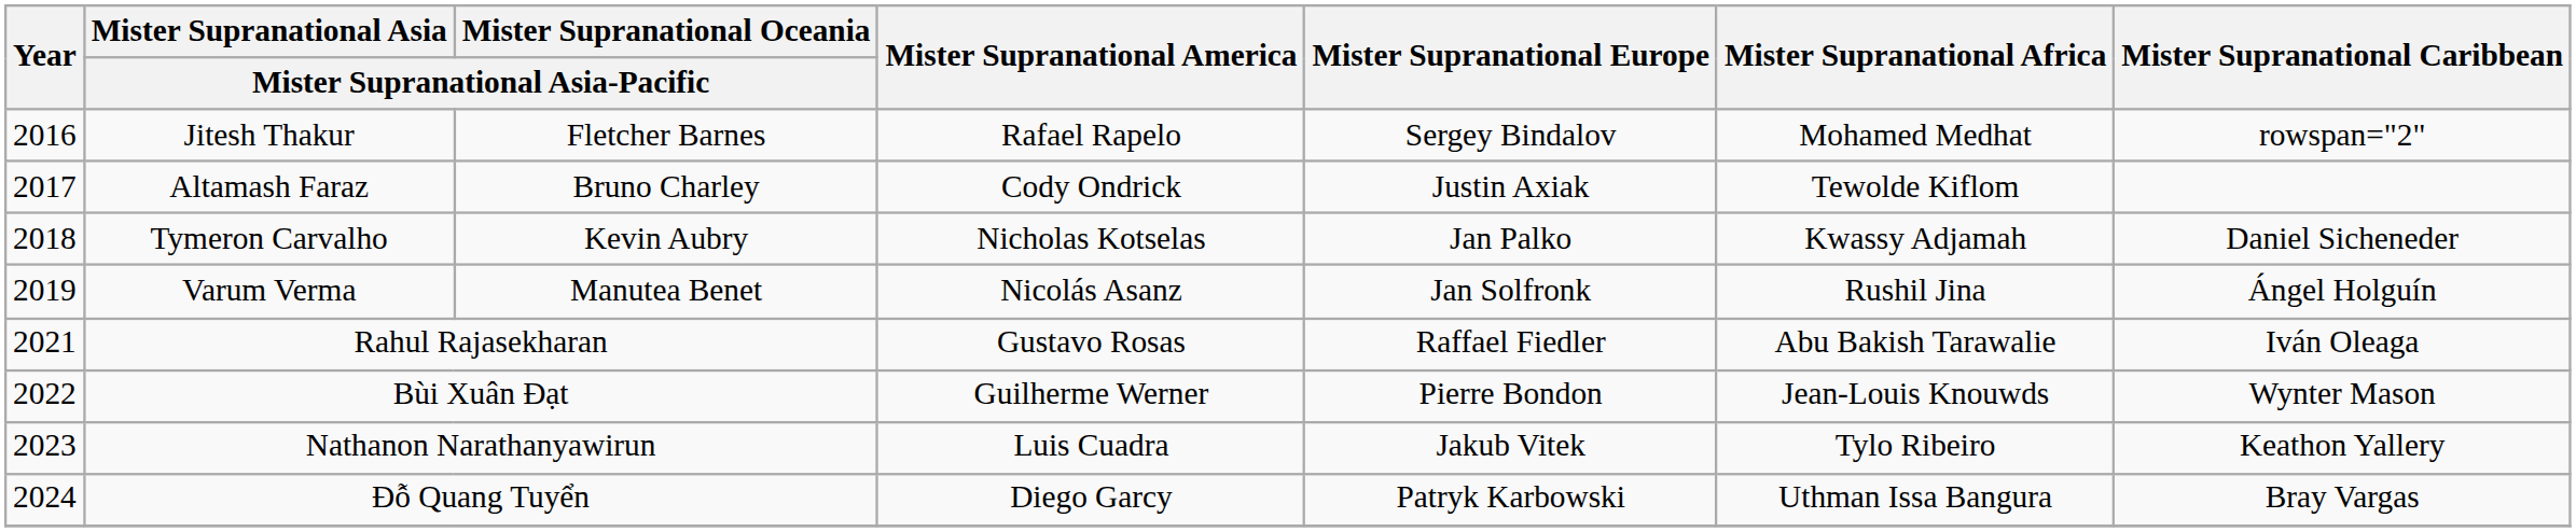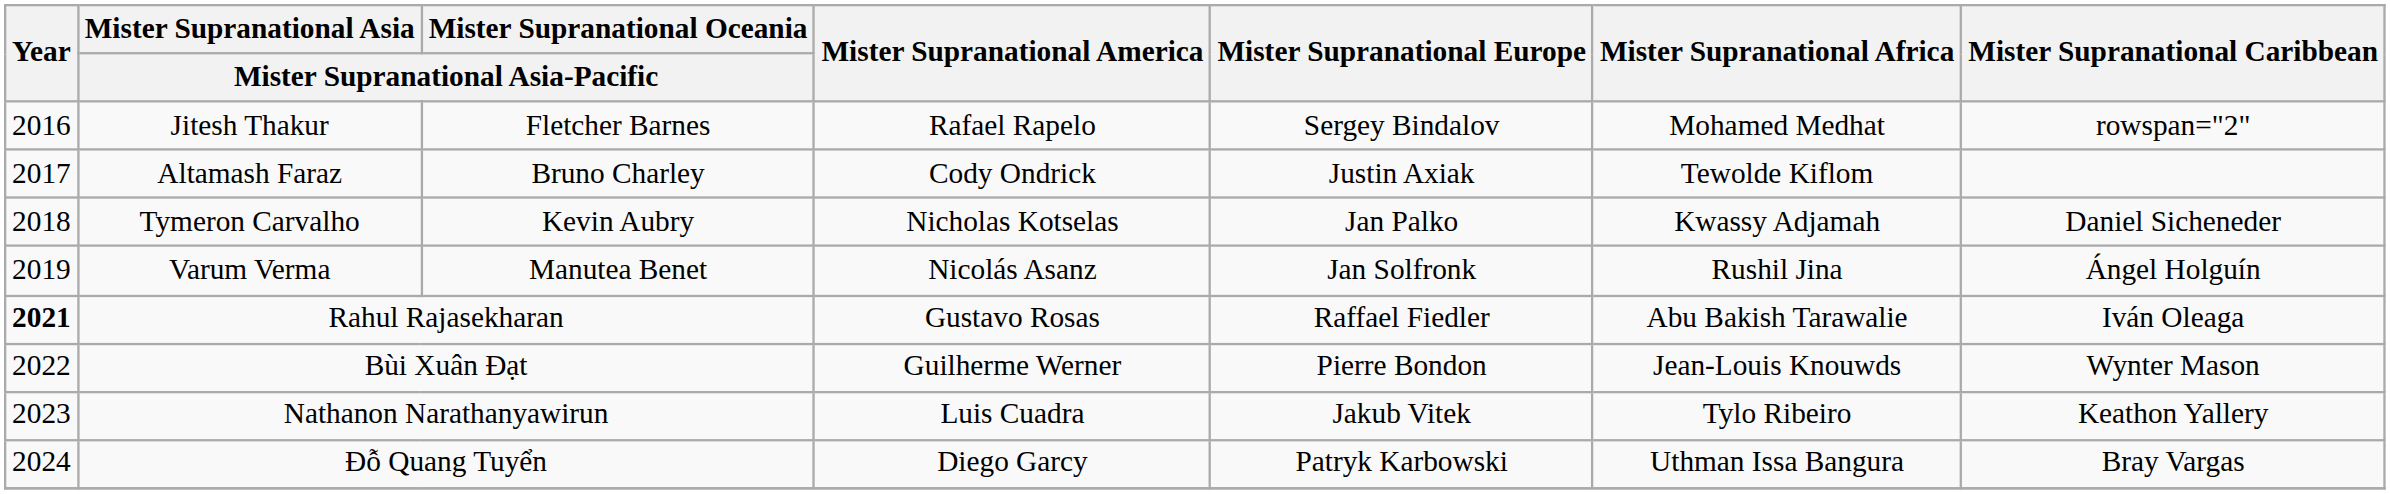Rahul Rajasekharan | Year: normal -> bold
